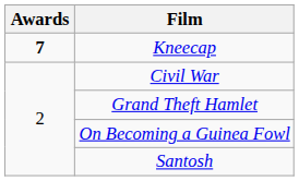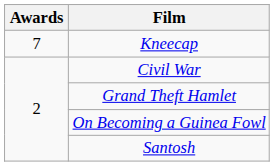Kneecap | Awards: bold -> normal
